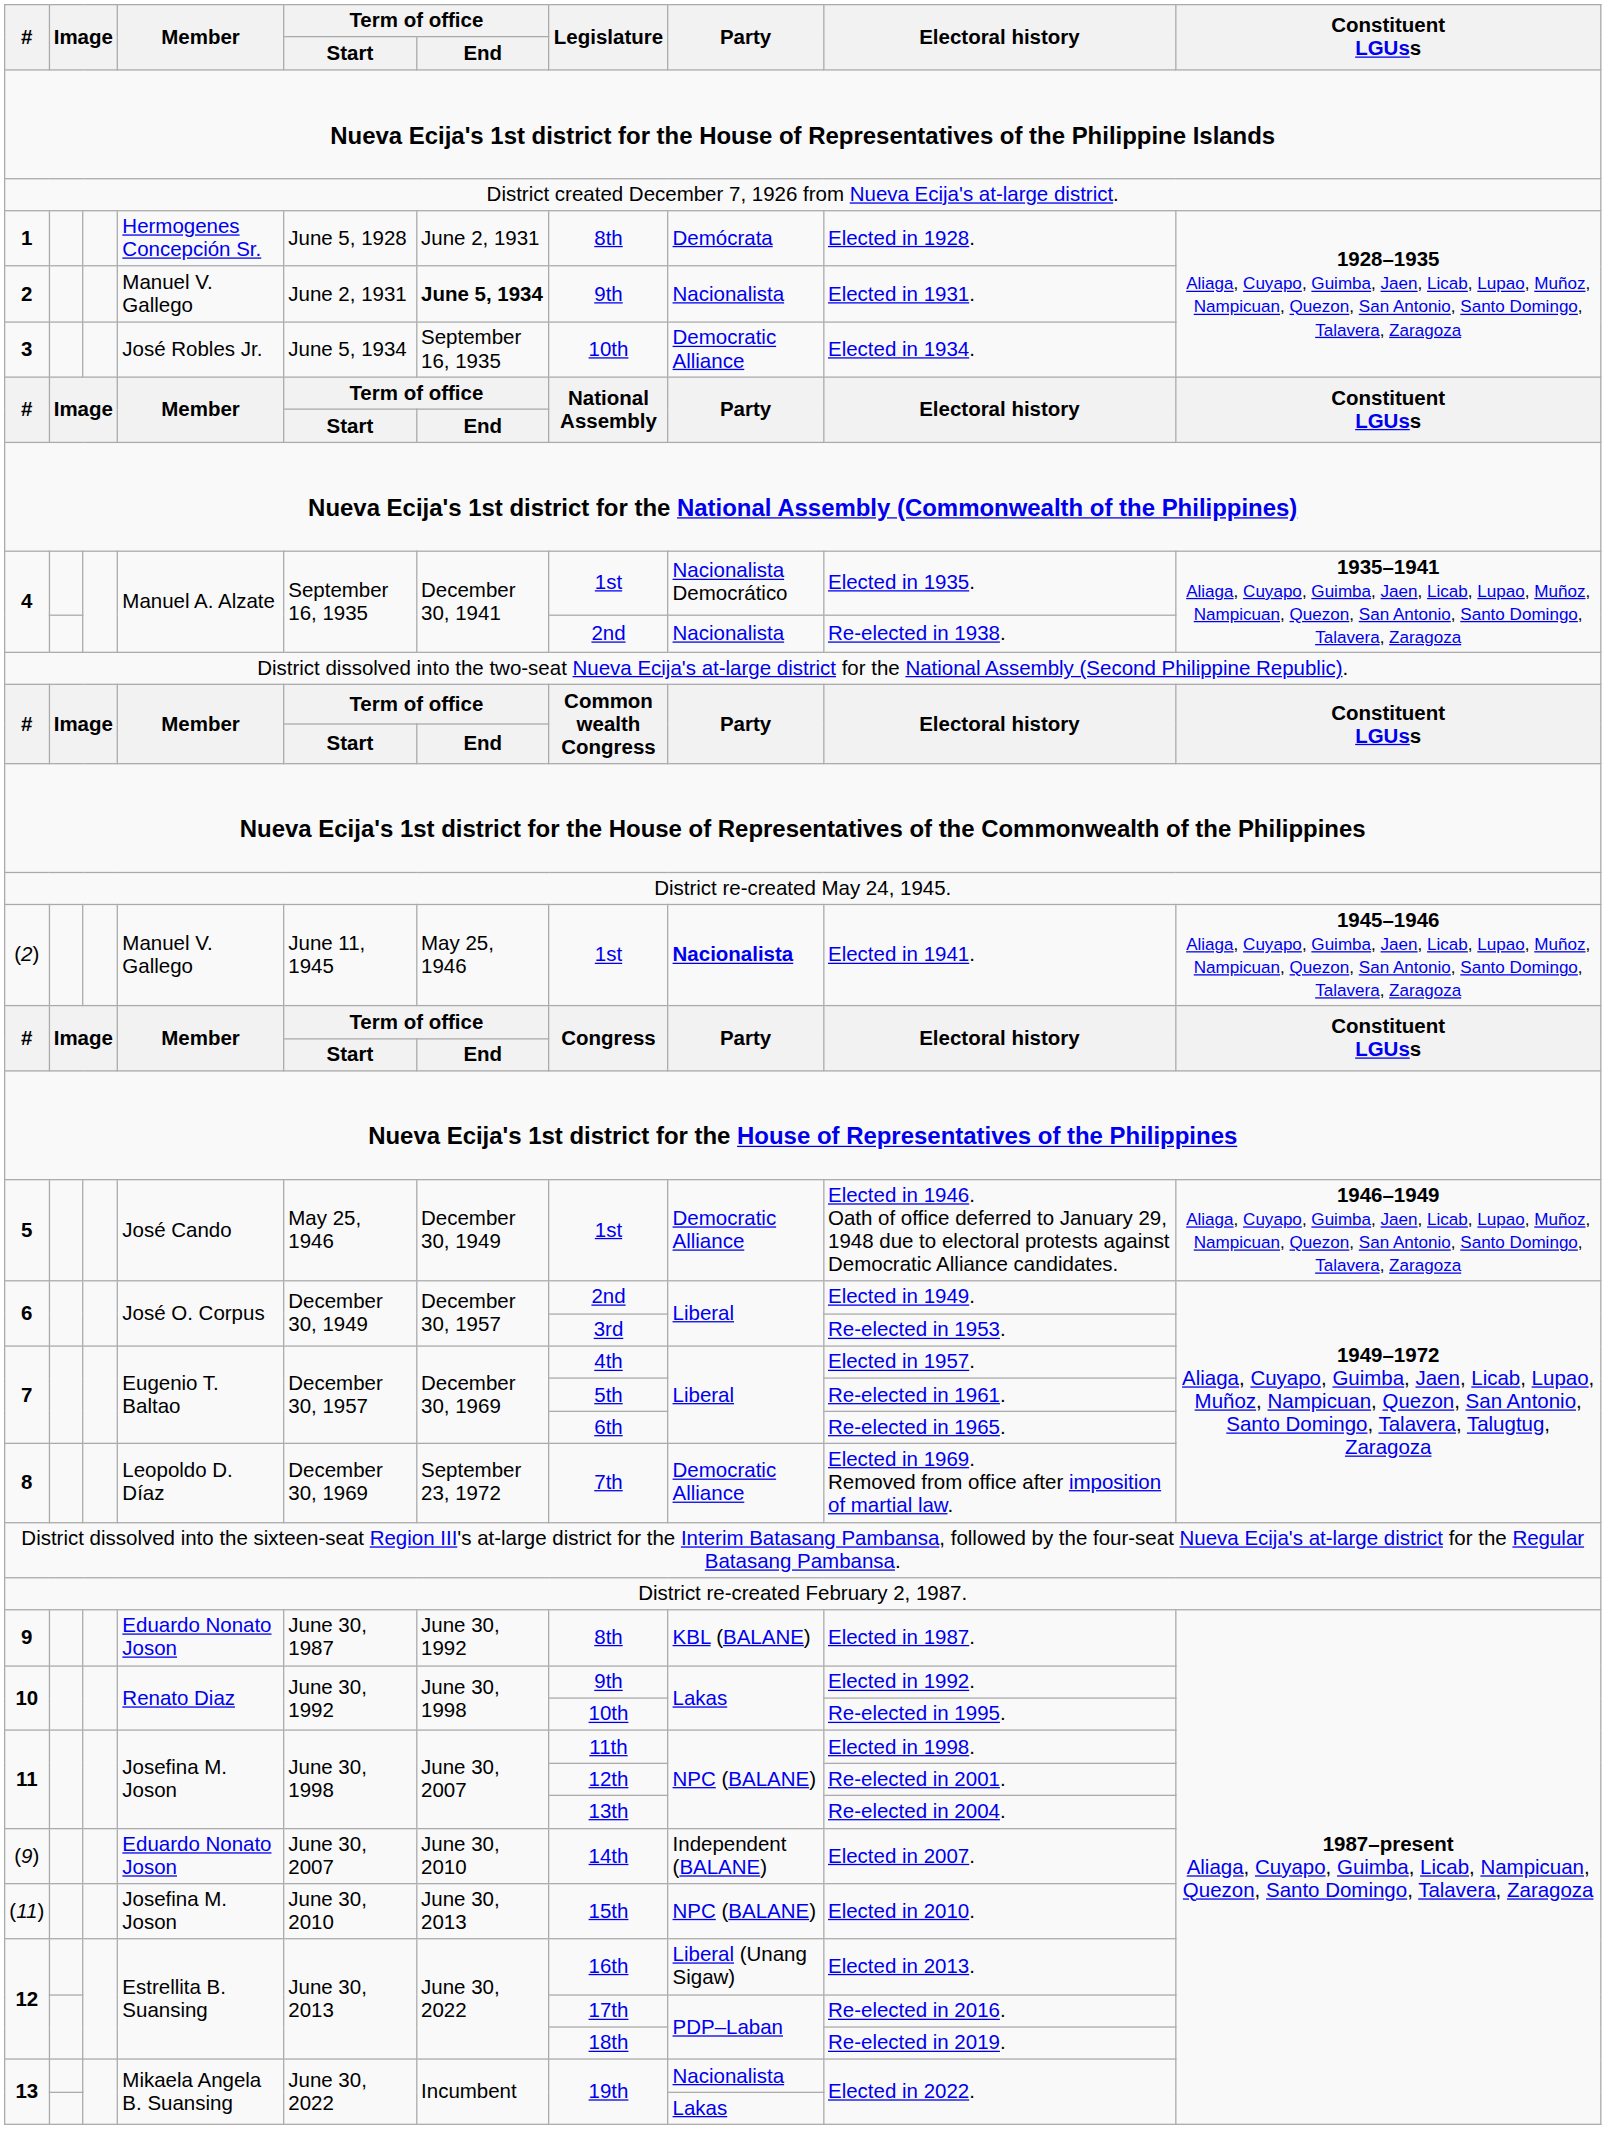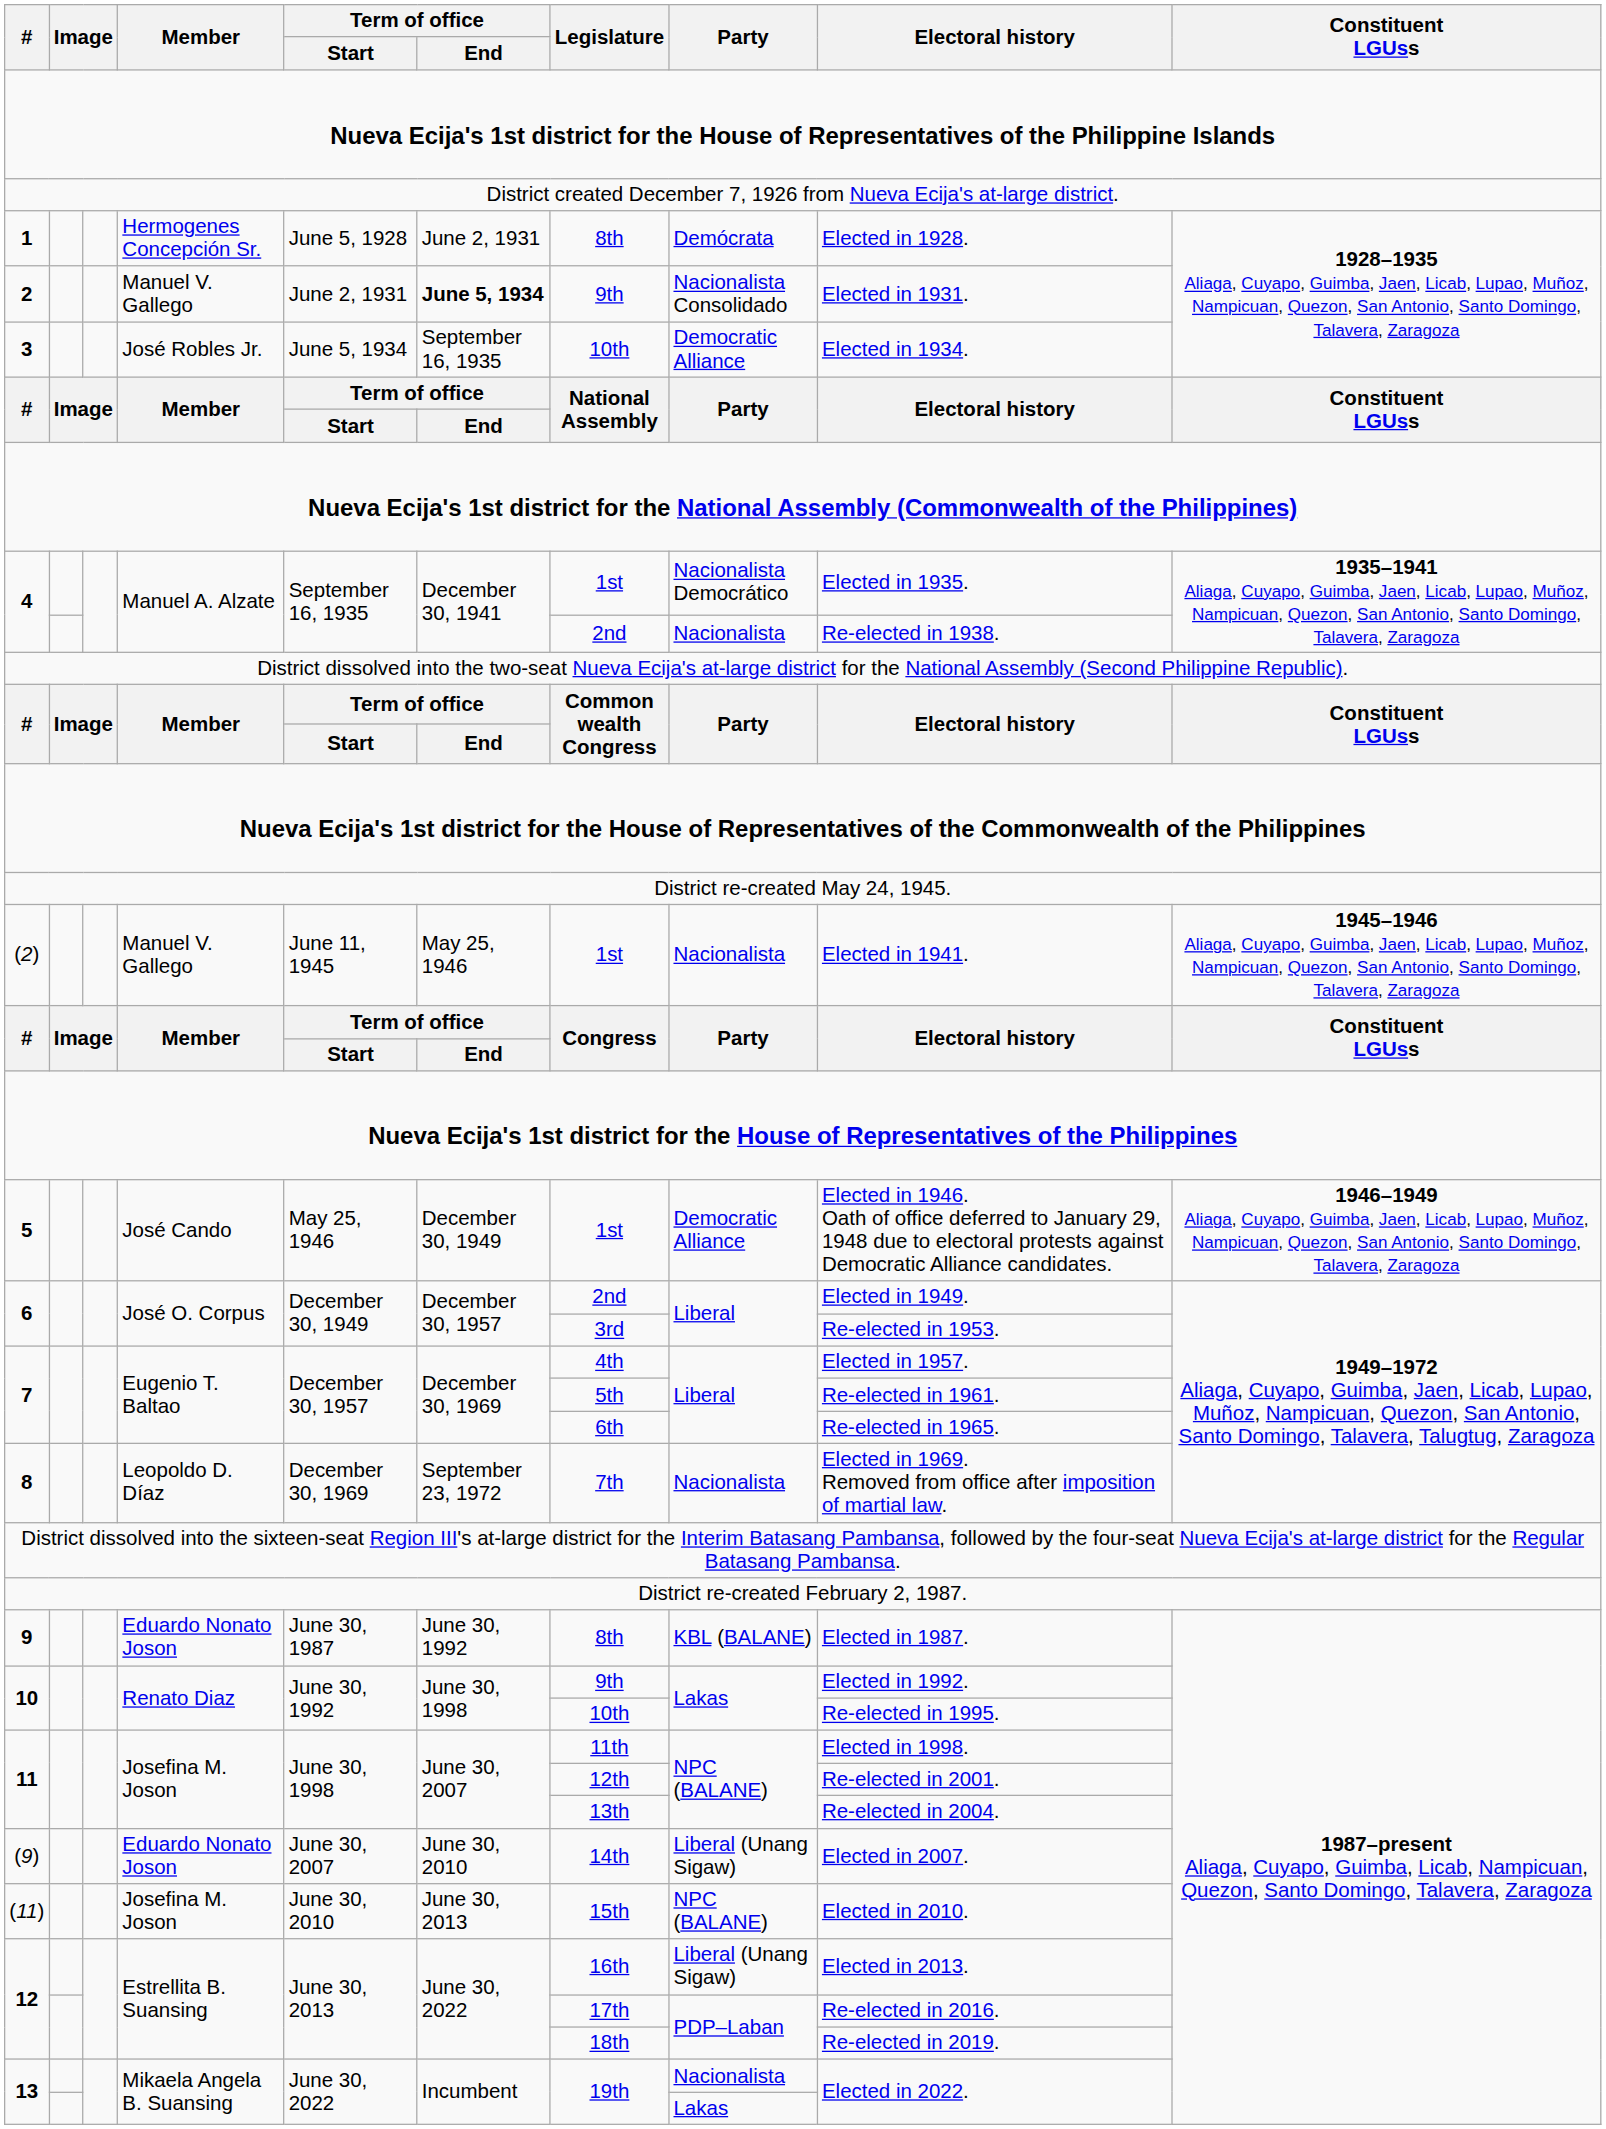2 | Party: Nacionalista -> Nacionalista Consolidado
(2) | Party: bold -> normal
8 | Party: Democratic Alliance -> Nacionalista
(9) | Party: Independent (BALANE) -> Liberal (Unang Sigaw)
